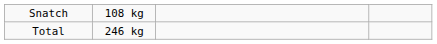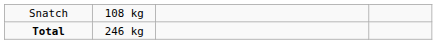row 2 | column 1: normal -> bold
